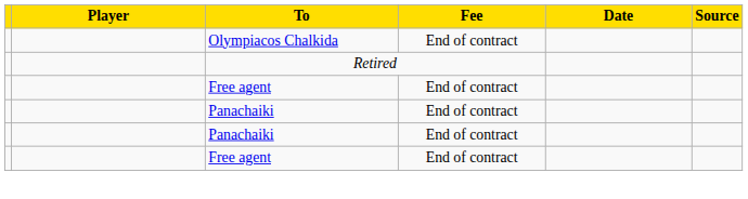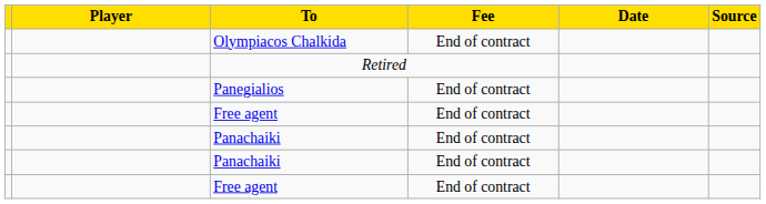+ row: Panegialios | End of contract
